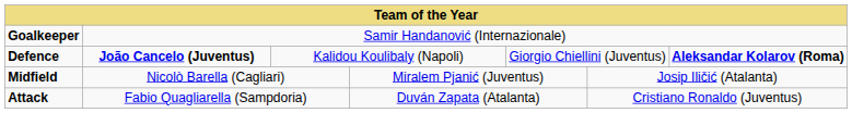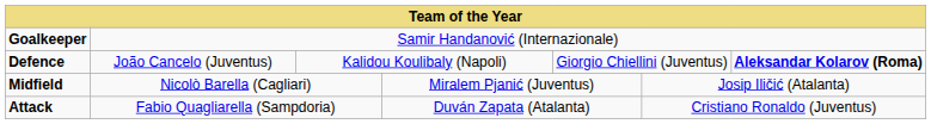Defence | column 2: bold -> normal
